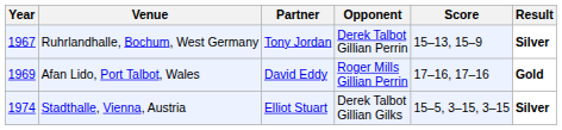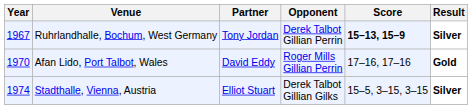Ruhrlandhalle, Bochum, West Germany | Score: normal -> bold
Afan Lido, Port Talbot, Wales | Year: 1969 -> 1970
